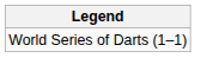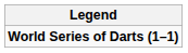row 2 | column 1: normal -> bold
